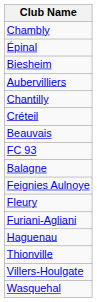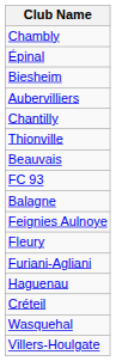row 7 | column 1: Créteil -> Thionville
row 15 | column 1: Thionville -> Créteil
row 16 | column 1: Villers-Houlgate -> Wasquehal
row 17 | column 1: Wasquehal -> Villers-Houlgate
